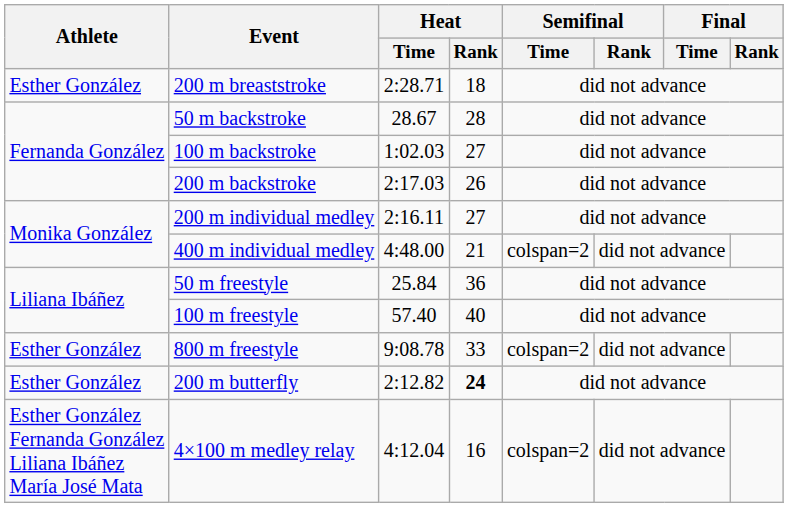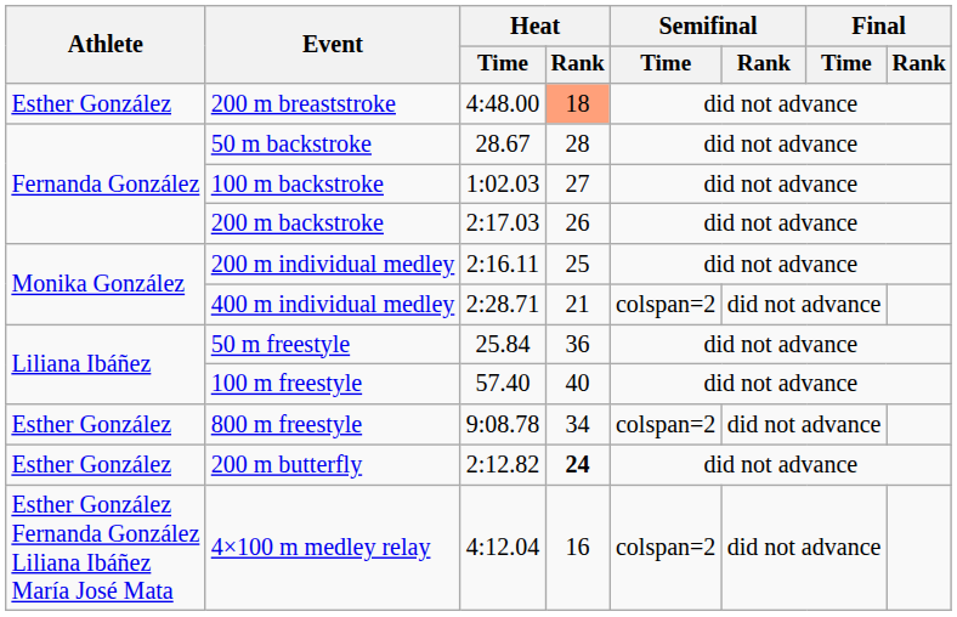200 m breaststroke | Heat / Time: 2:28.71 -> 4:48.00
200 m breaststroke | Heat / Rank: no background -> lightsalmon background
200 m individual medley | Heat / Rank: 27 -> 25
400 m individual medley | Heat / Time: 4:48.00 -> 2:28.71
800 m freestyle | Heat / Rank: 33 -> 34
